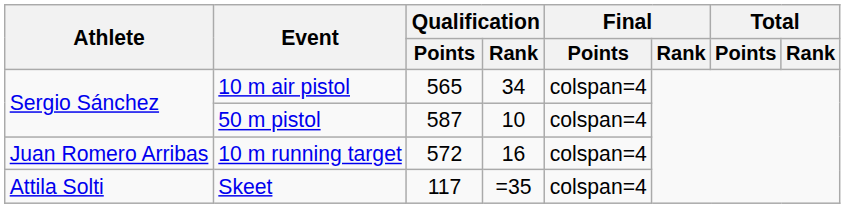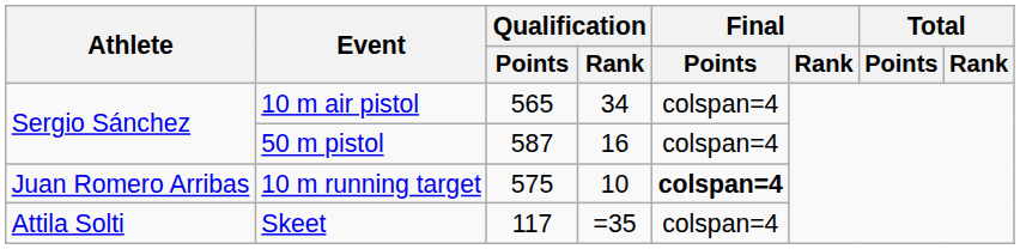50 m pistol | Qualification / Rank: 10 -> 16
10 m running target | Qualification / Points: 572 -> 575
10 m running target | Qualification / Rank: 16 -> 10
10 m running target | Final / Points: normal -> bold
